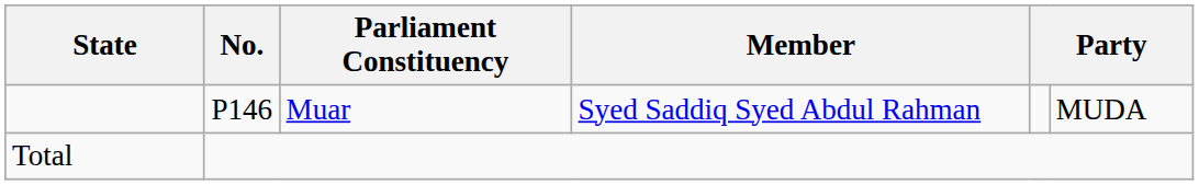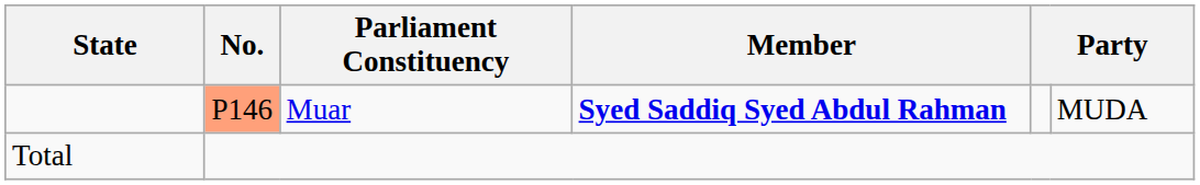row 2 | No.: no background -> lightsalmon background
row 2 | Member: normal -> bold
